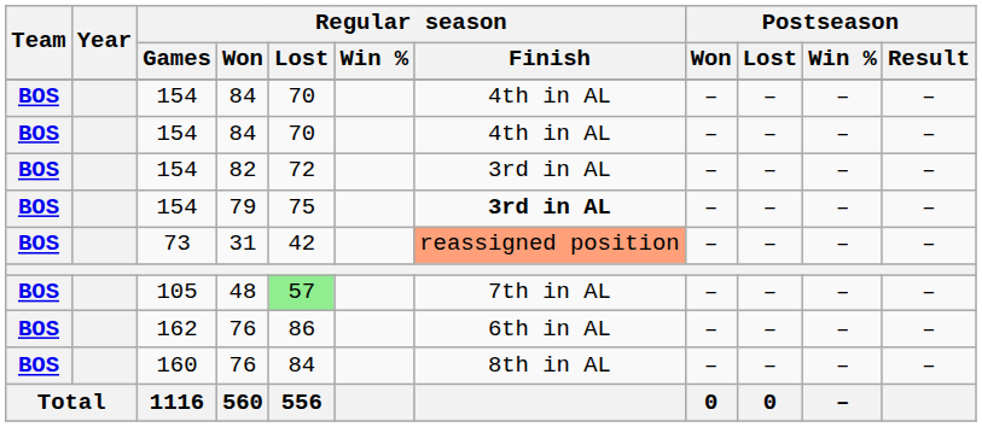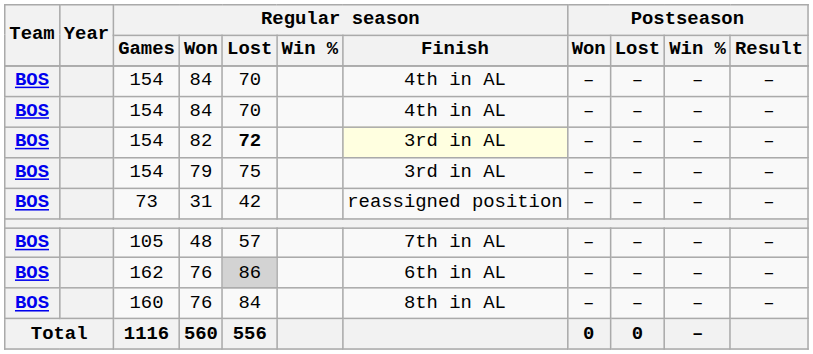82 | Regular season / Lost: normal -> bold
82 | Regular season / Finish: no background -> lightyellow background
79 | Regular season / Finish: bold -> normal
31 | Regular season / Finish: lightsalmon background -> no background
48 | Regular season / Lost: lightgreen background -> no background
162 / 76 | Regular season / Lost: no background -> lightgrey background
